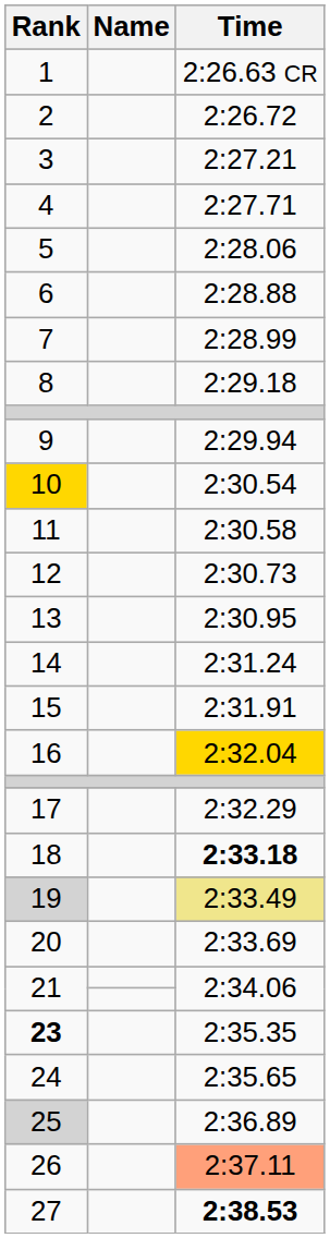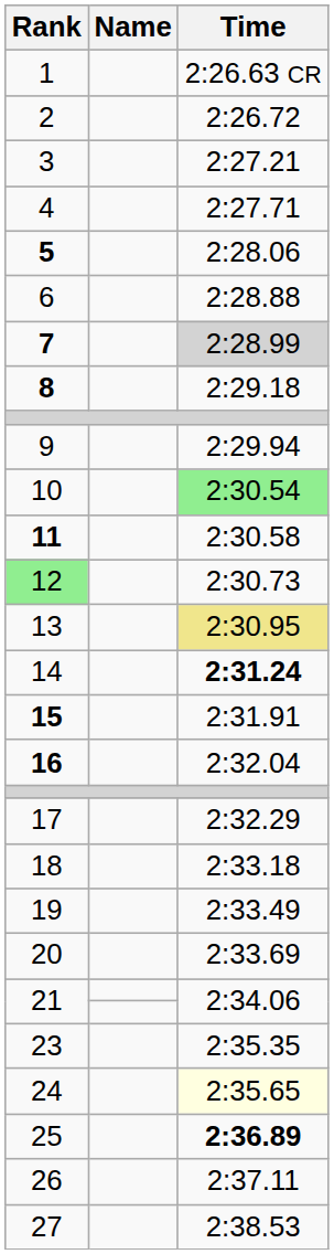5 | Rank: normal -> bold
7 | Rank: normal -> bold
7 | Time: no background -> lightgrey background
8 | Rank: normal -> bold
10 | Rank: gold background -> no background
10 | Time: no background -> lightgreen background
11 | Rank: normal -> bold
12 | Rank: no background -> lightgreen background
13 | Time: no background -> khaki background
14 | Time: normal -> bold
15 | Rank: normal -> bold
16 | Rank: normal -> bold
16 | Time: gold background -> no background
18 | Time: bold -> normal
19 | Rank: lightgrey background -> no background
19 | Time: khaki background -> no background
23 | Rank: bold -> normal
24 | Time: no background -> lightyellow background
25 | Rank: lightgrey background -> no background
25 | Time: normal -> bold
26 | Time: lightsalmon background -> no background
27 | Time: bold -> normal
